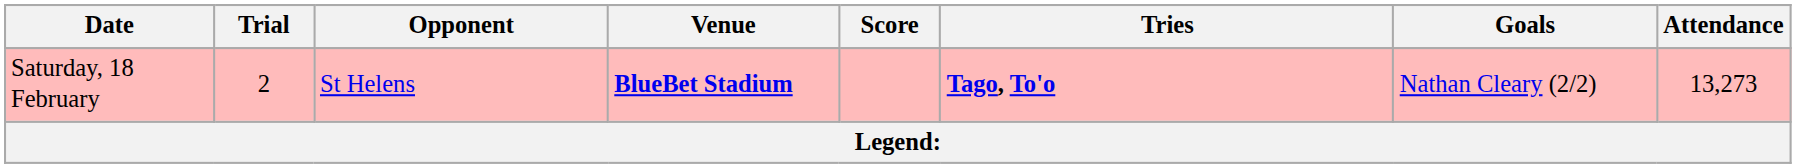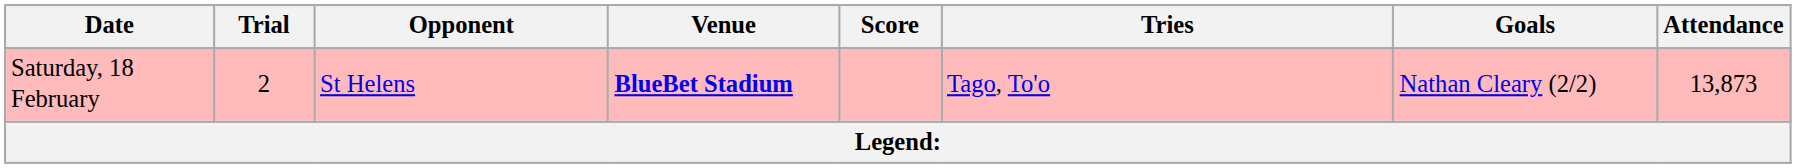Saturday, 18 February | Tries: bold -> normal
Saturday, 18 February | Attendance: 13,273 -> 13,873
